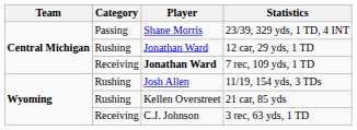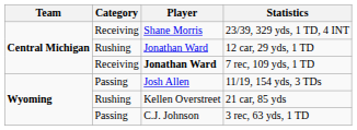23/39, 329 yds, 1 TD, 4 INT | Category: Passing -> Receiving
11/19, 154 yds, 3 TDs | Category: Rushing -> Passing
3 rec, 63 yds, 1 TD | Category: Receiving -> Passing
